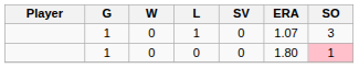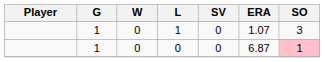row 3 | ERA: 1.80 -> 6.87
